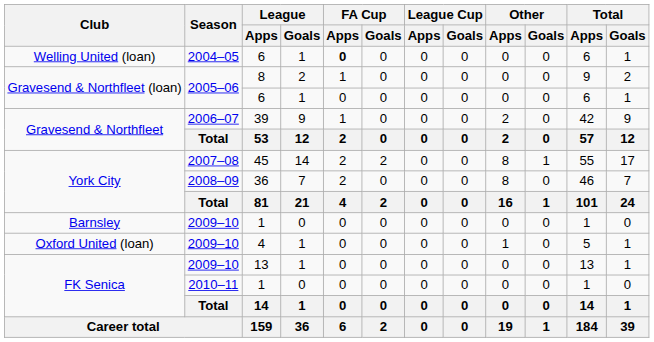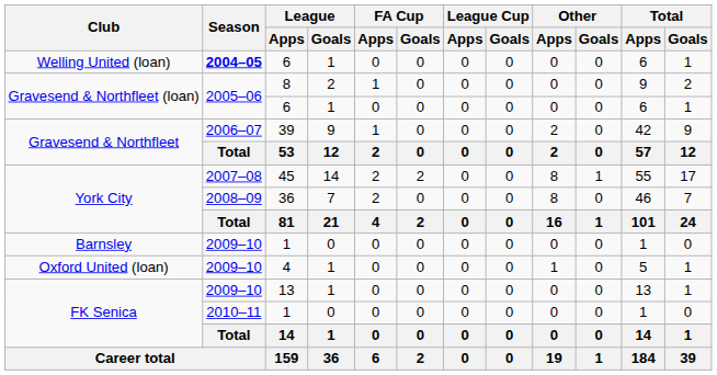Welling United (loan) / 6 | Season: normal -> bold
Welling United (loan) / 6 | FA Cup / Apps: bold -> normal
